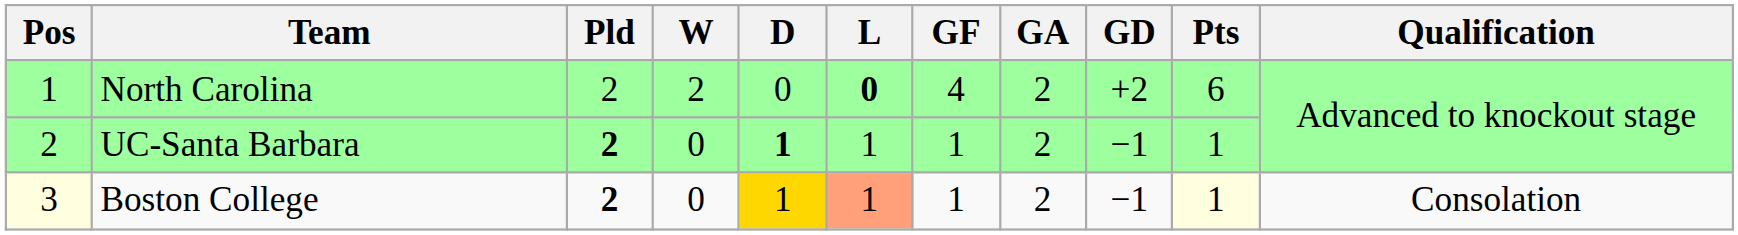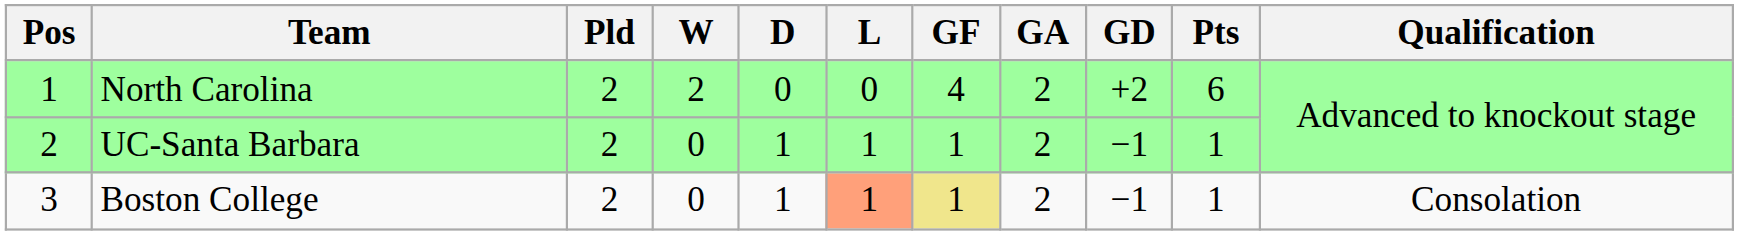North Carolina | L: bold -> normal
UC-Santa Barbara | Pld: bold -> normal
UC-Santa Barbara | D: bold -> normal
Boston College | Pos: lightyellow background -> no background
Boston College | Pld: bold -> normal
Boston College | D: gold background -> no background
Boston College | GF: no background -> khaki background
Boston College | Pts: lightyellow background -> no background
